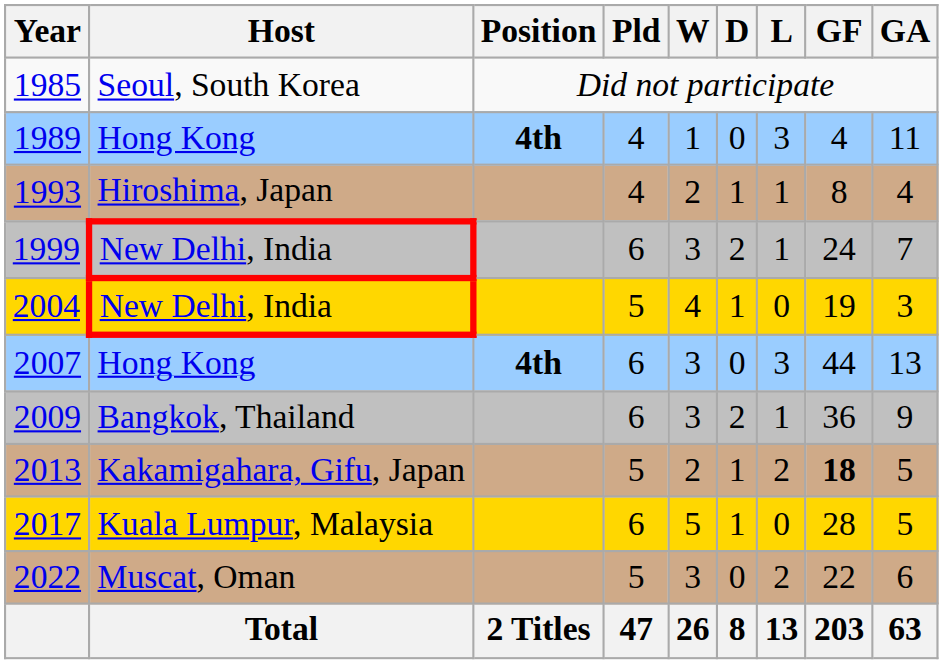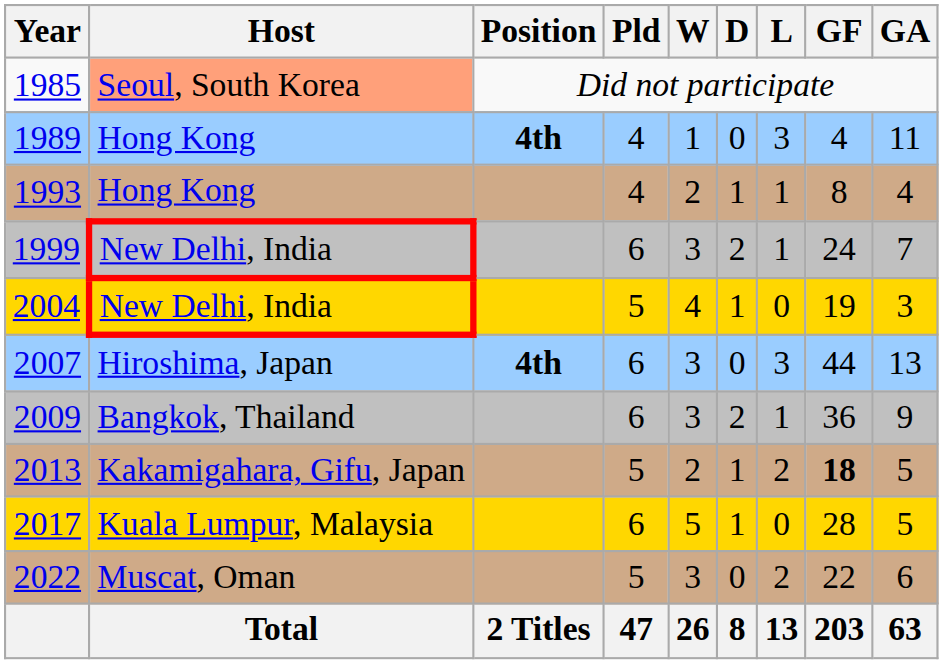1985 | Host: no background -> lightsalmon background
1993 | Host: Hiroshima, Japan -> Hong Kong
2007 | Host: Hong Kong -> Hiroshima, Japan
